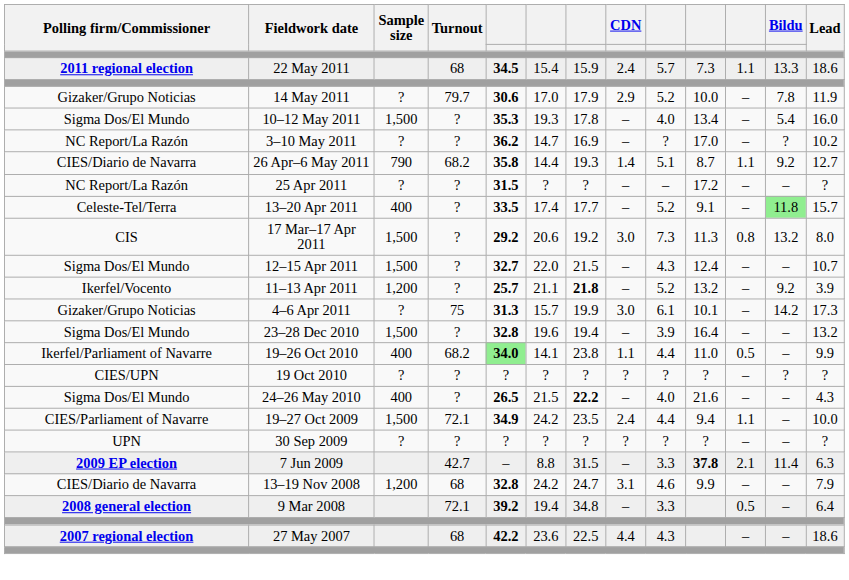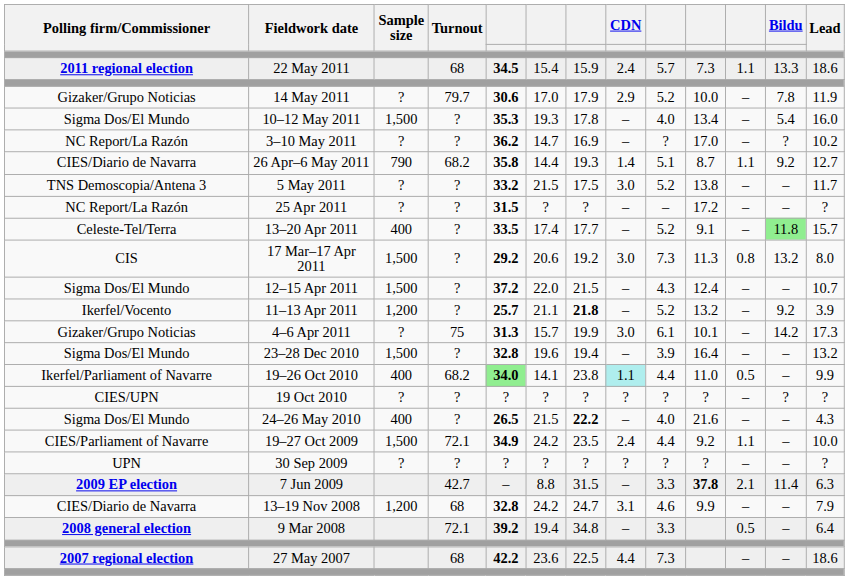+ row: TNS Demoscopia/Antena 3 | 5 May 2011 | ? | ? | 33.2 | 21.5 | 17.5 | 3.0 | 5.2 | 13.8 | – | – | 11.7
12–15 Apr 2011 | column 5: 32.7 -> 37.2
19–26 Oct 2010 | CDN: no background -> paleturquoise background
19–27 Oct 2009 | column 10: 9.4 -> 9.2
27 May 2007 | column 9: 4.3 -> 7.3
